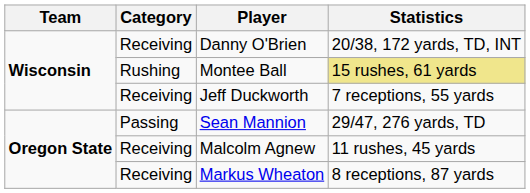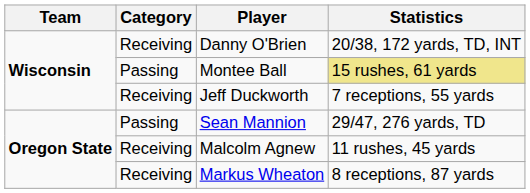Montee Ball | Category: Rushing -> Passing
